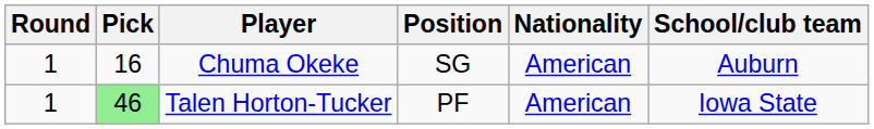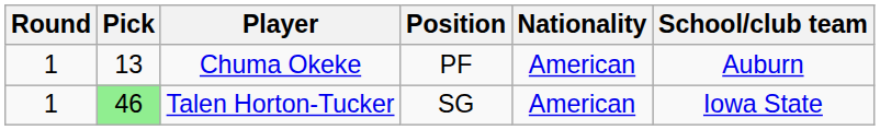Chuma Okeke | Pick: 16 -> 13
Chuma Okeke | Position: SG -> PF
Talen Horton-Tucker | Position: PF -> SG
